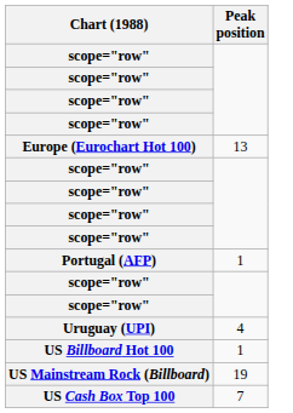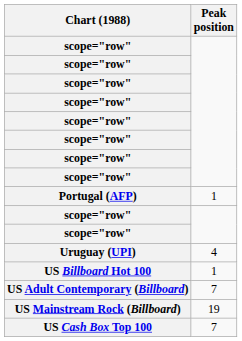- row: Europe (Eurochart Hot 100) | 13
+ row: US Adult Contemporary (Billboard) | 7
